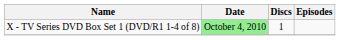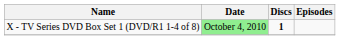X - TV Series DVD Box Set 1 (DVD/R1 1-4 of 8) | Discs: normal -> bold
